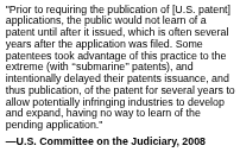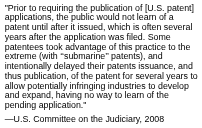row 2 | column 1: bold -> normal
